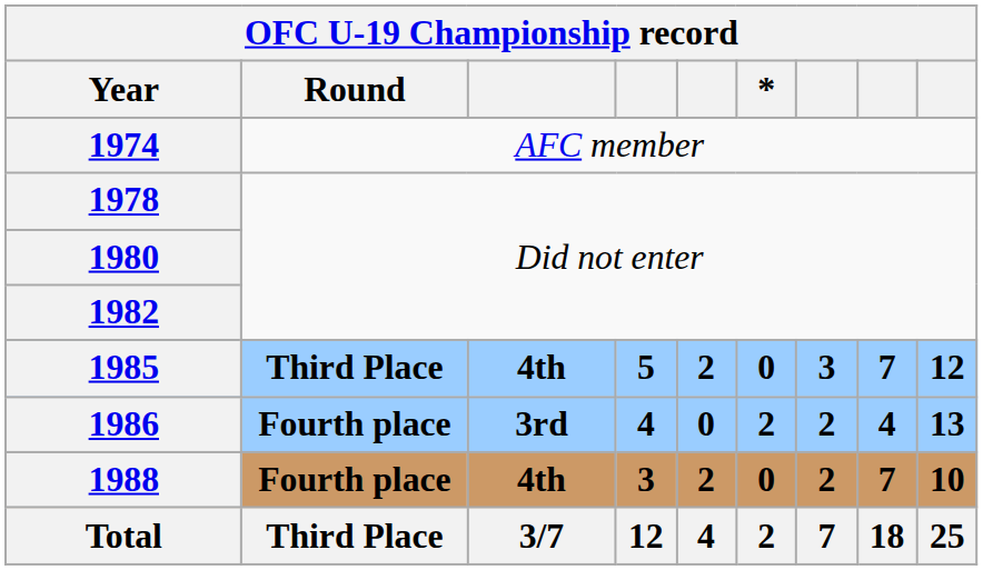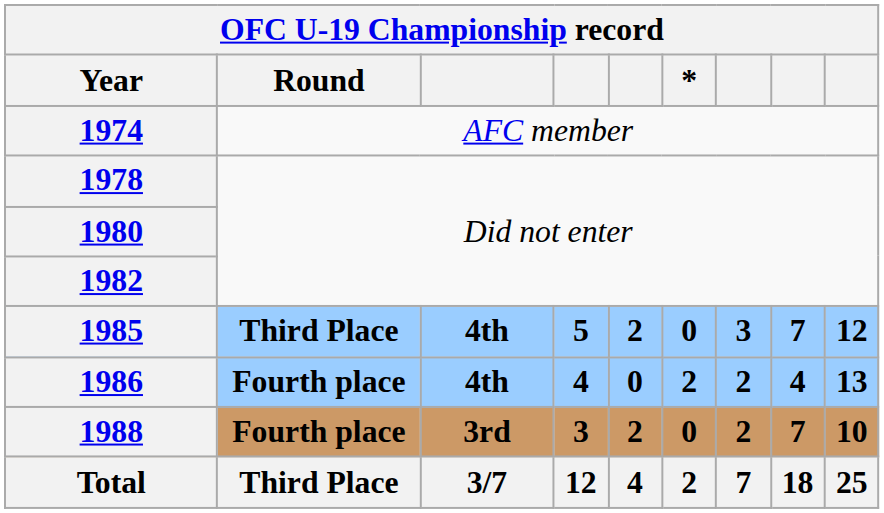1986 | column 3: 3rd -> 4th
1988 | column 3: 4th -> 3rd
